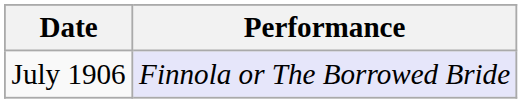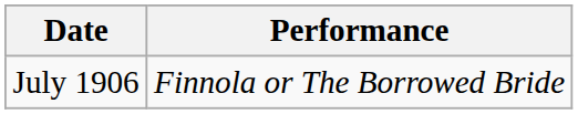July 1906 | Performance: lavender background -> no background
